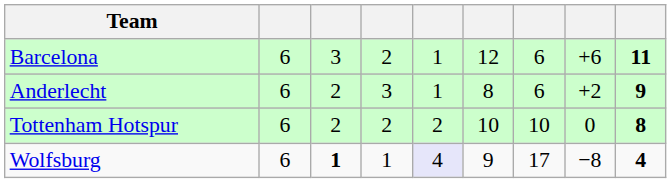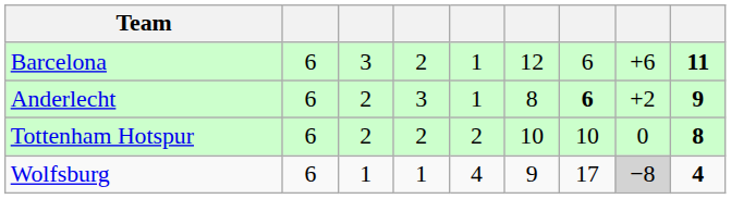Anderlecht | column 7: normal -> bold
Wolfsburg | column 3: bold -> normal
Wolfsburg | column 5: lavender background -> no background
Wolfsburg | column 8: no background -> lightgrey background
